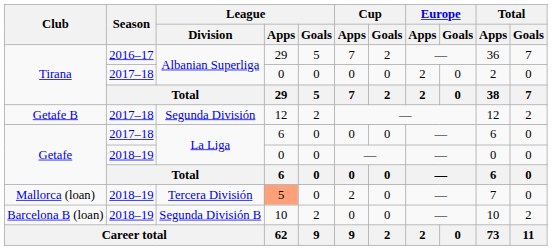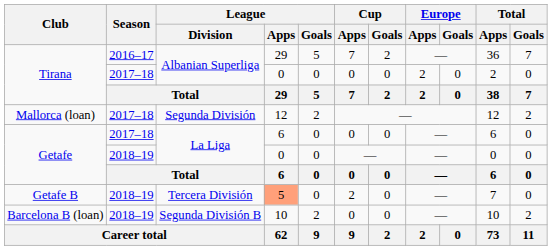row 6 | Club: Getafe B -> Mallorca (loan)
row 10 | Club: Mallorca (loan) -> Getafe B
